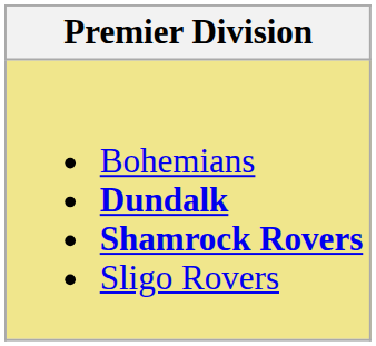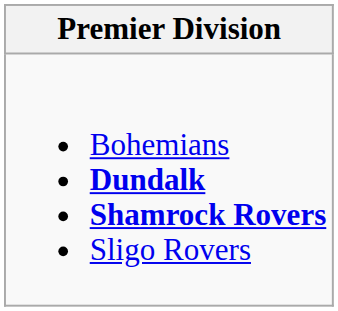row 2 | column 1: khaki background -> no background
